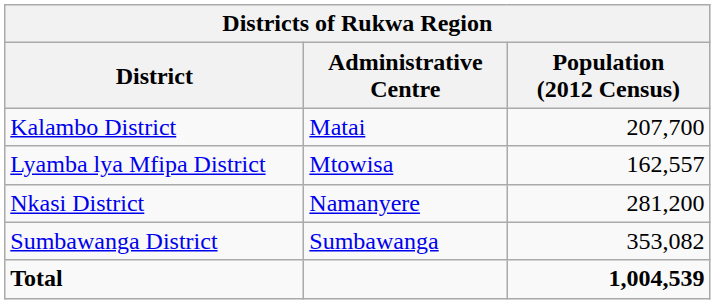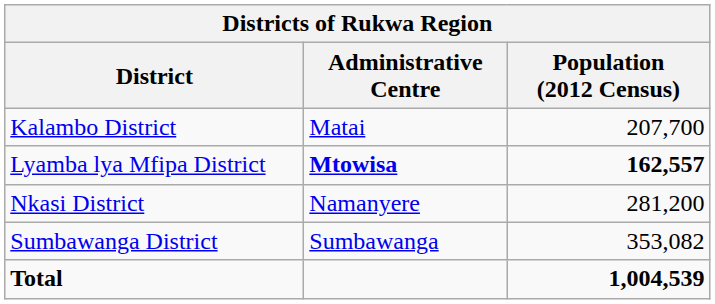Lyamba lya Mfipa District | Administrative Centre: normal -> bold
Lyamba lya Mfipa District | Population (2012 Census): normal -> bold
